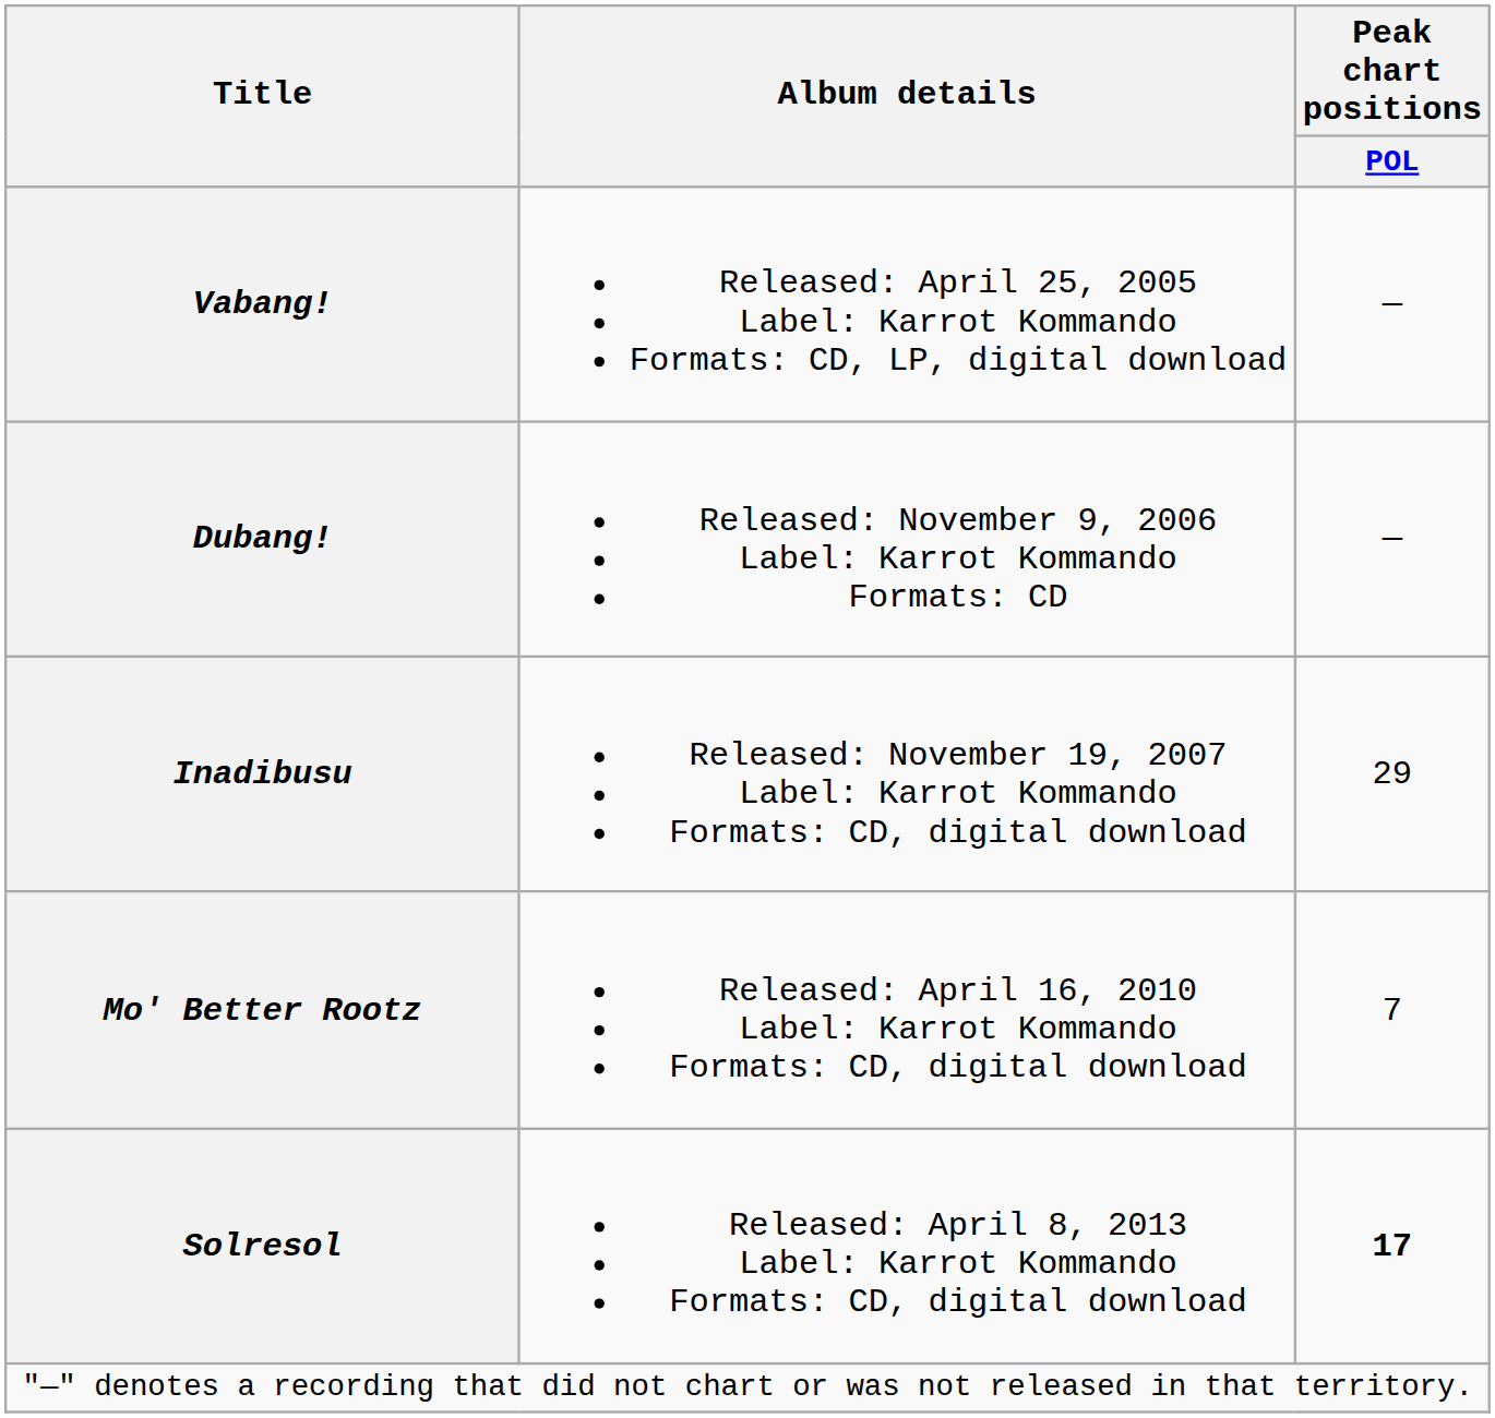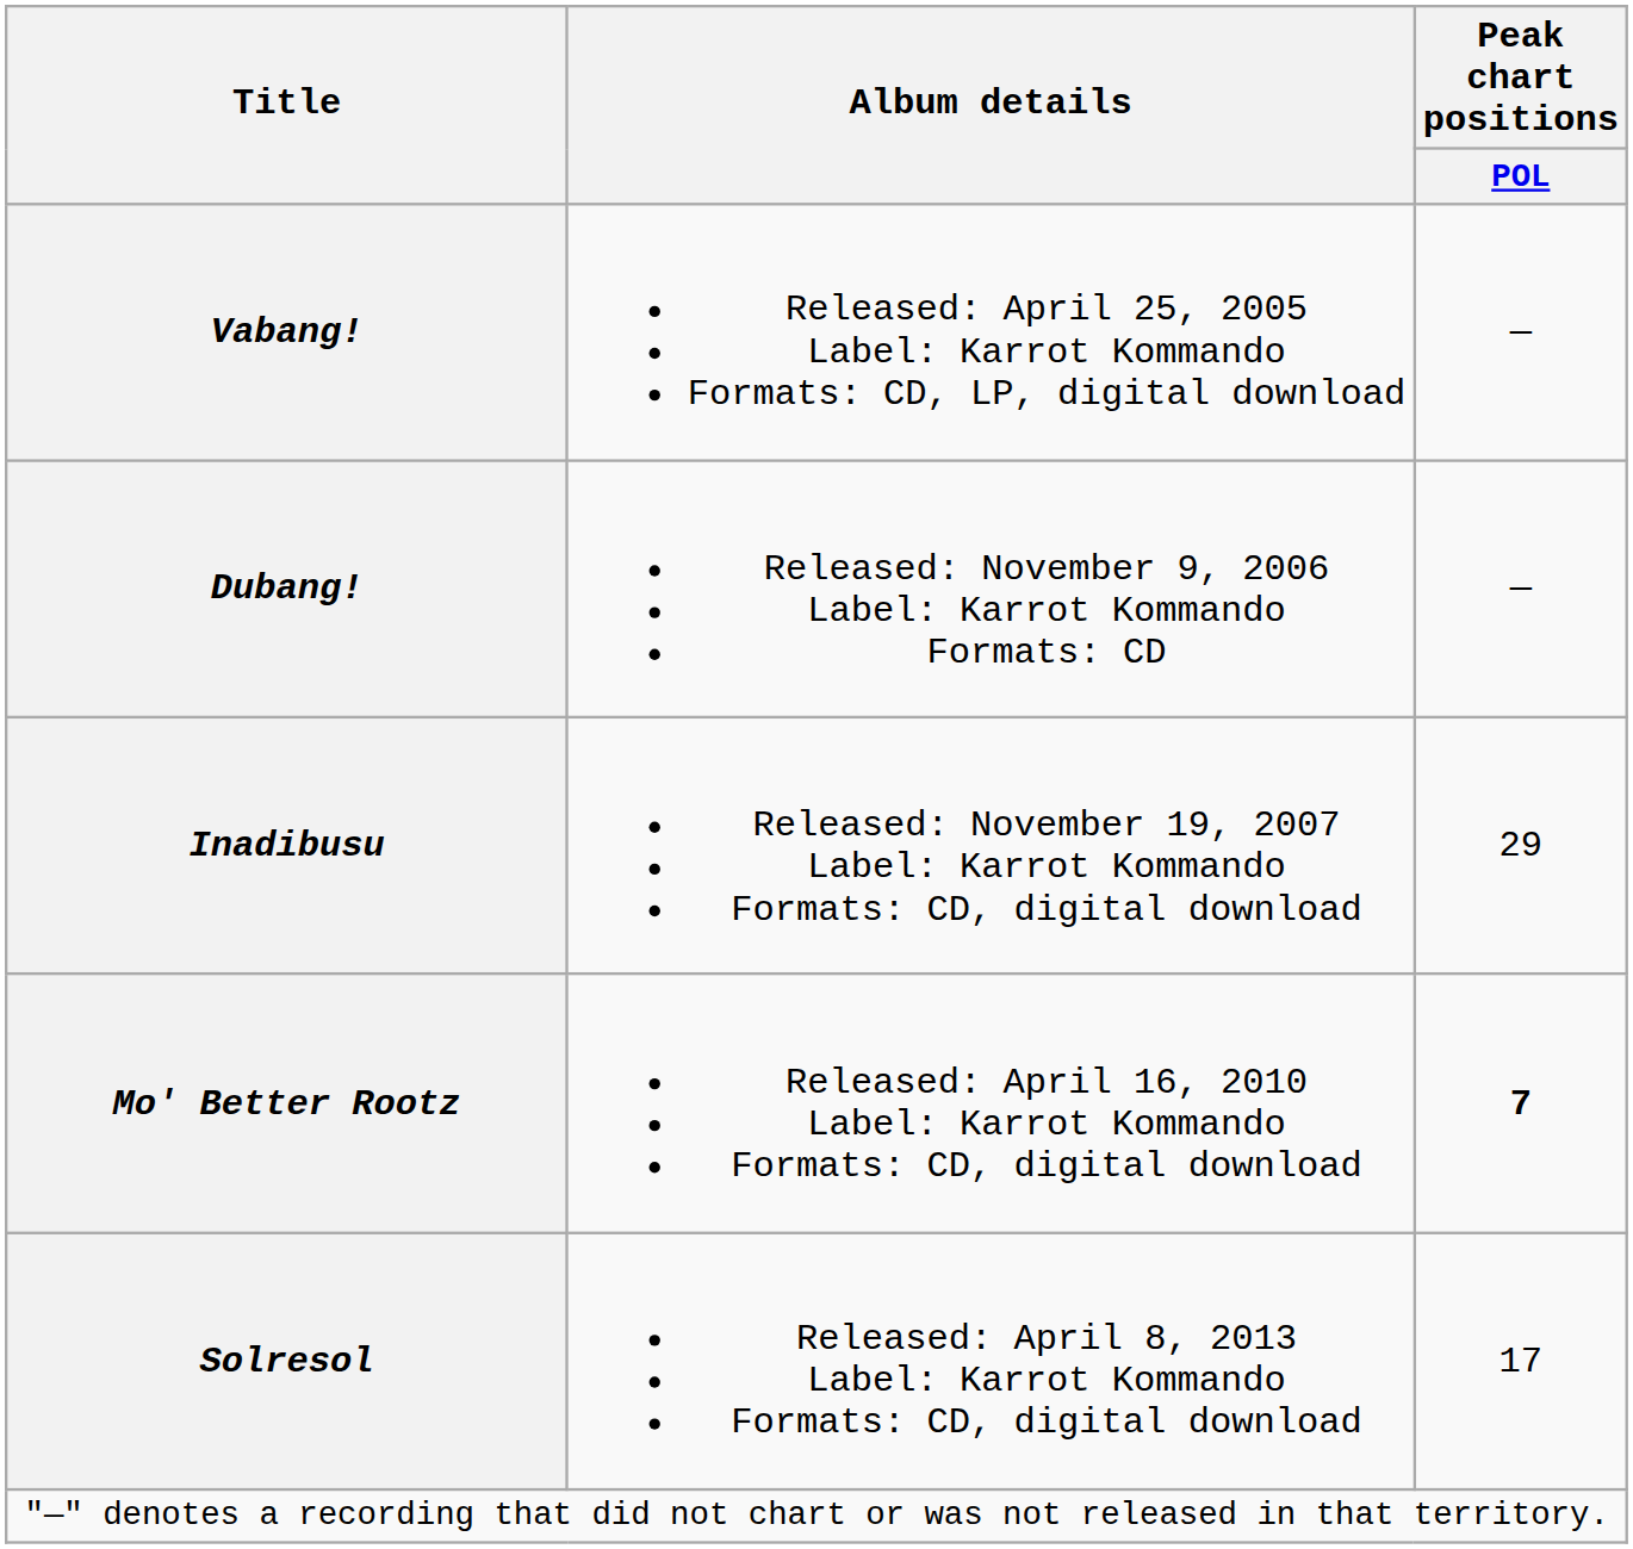Mo' Better Rootz | Peak chart positions / POL: normal -> bold
Solresol | Peak chart positions / POL: bold -> normal
